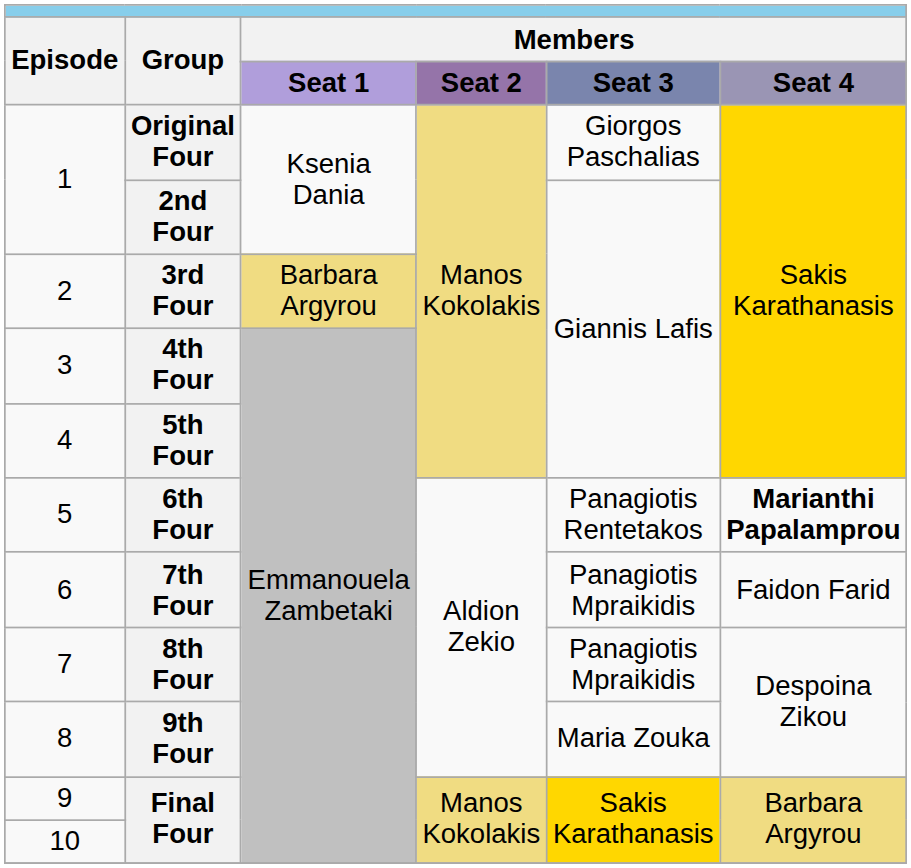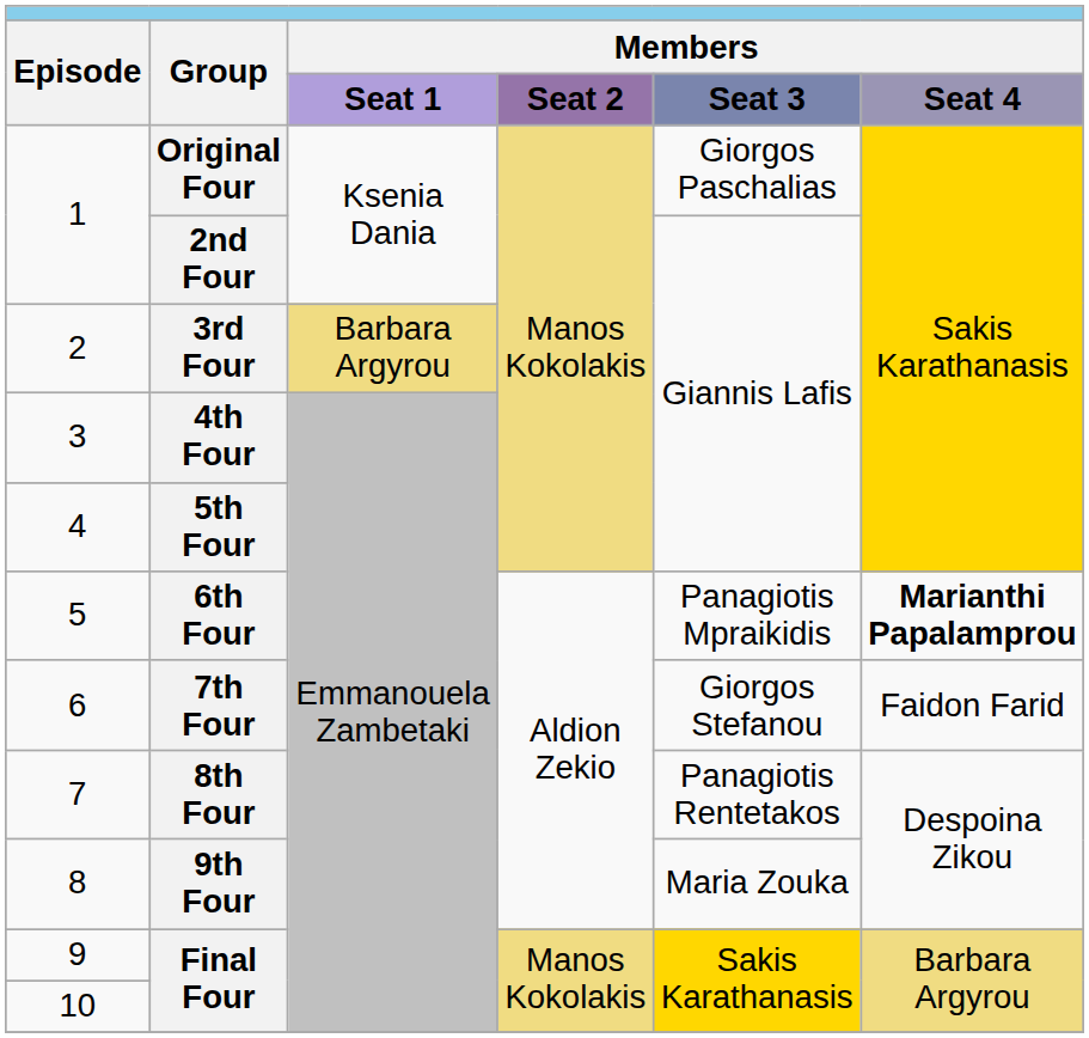6th Four | column 5: Panagiotis Rentetakos -> Panagiotis Mpraikidis
7th Four | column 5: Panagiotis Mpraikidis -> Giorgos Stefanou
8th Four | column 5: Panagiotis Mpraikidis -> Panagiotis Rentetakos
